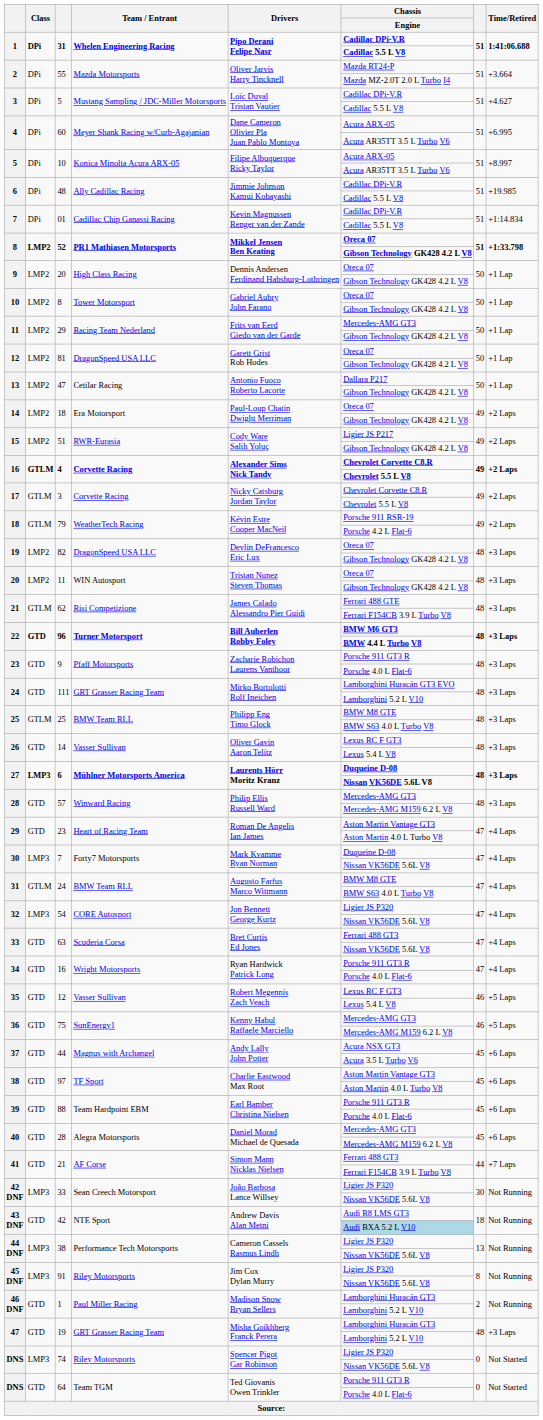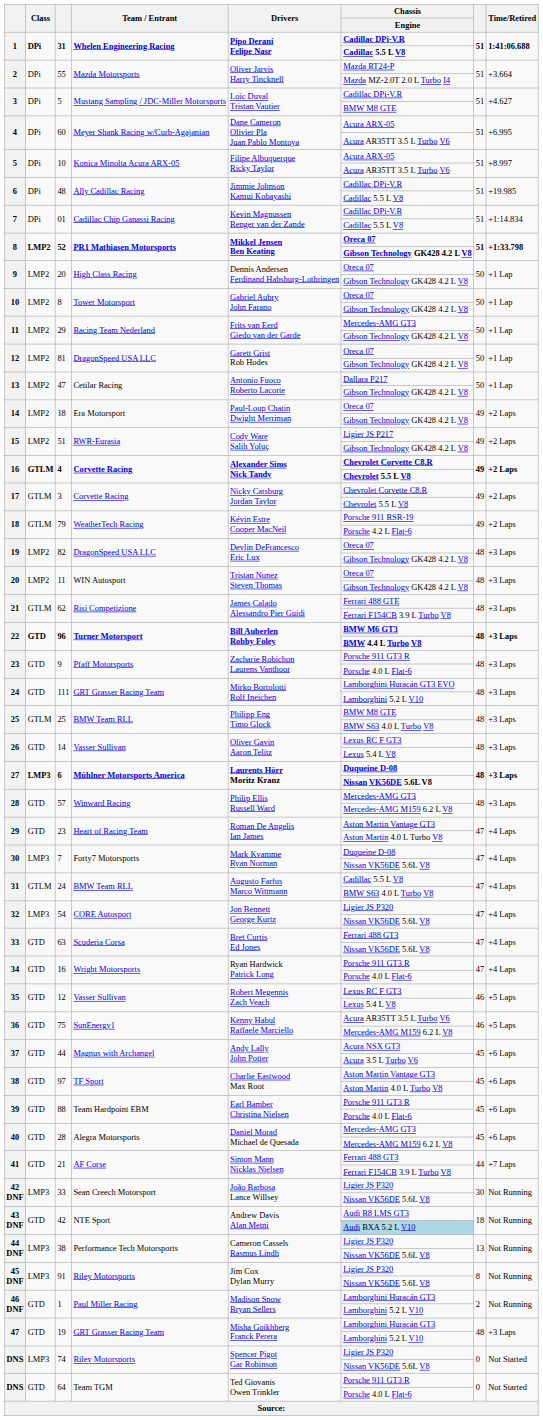row 8 | Chassis / Engine: Cadillac 5.5 L V8 -> BMW M8 GTE
row 63 | Chassis / Engine: BMW M8 GTE -> Cadillac 5.5 L V8
row 73 | Chassis / Engine: Mercedes-AMG GT3 -> Acura AR35TT 3.5 L Turbo V6
